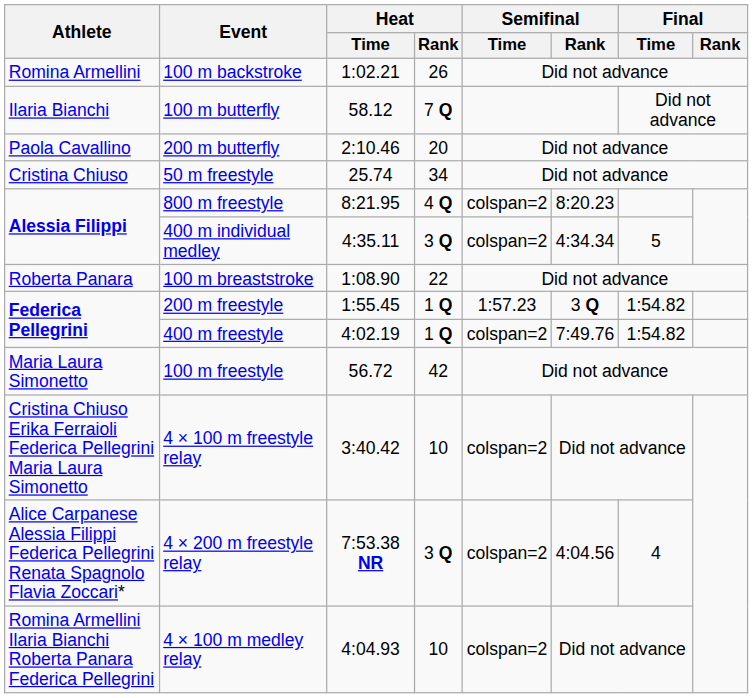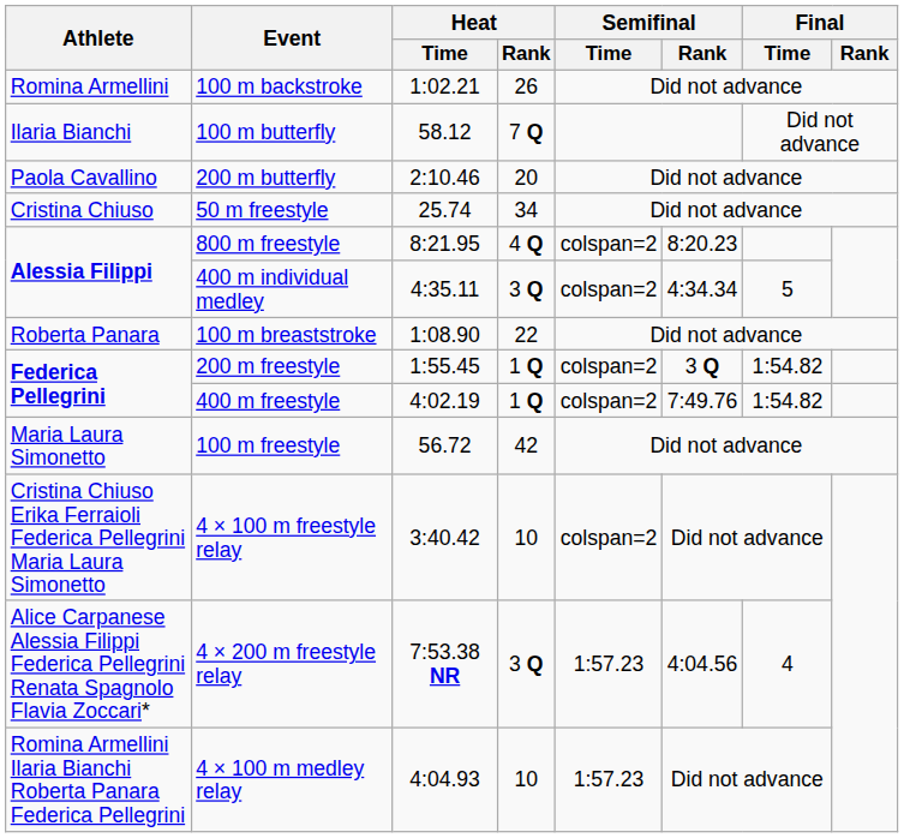200 m freestyle | Semifinal / Time: 1:57.23 -> colspan=2
4 × 200 m freestyle relay | Semifinal / Time: colspan=2 -> 1:57.23
4 × 100 m medley relay | Semifinal / Time: colspan=2 -> 1:57.23
